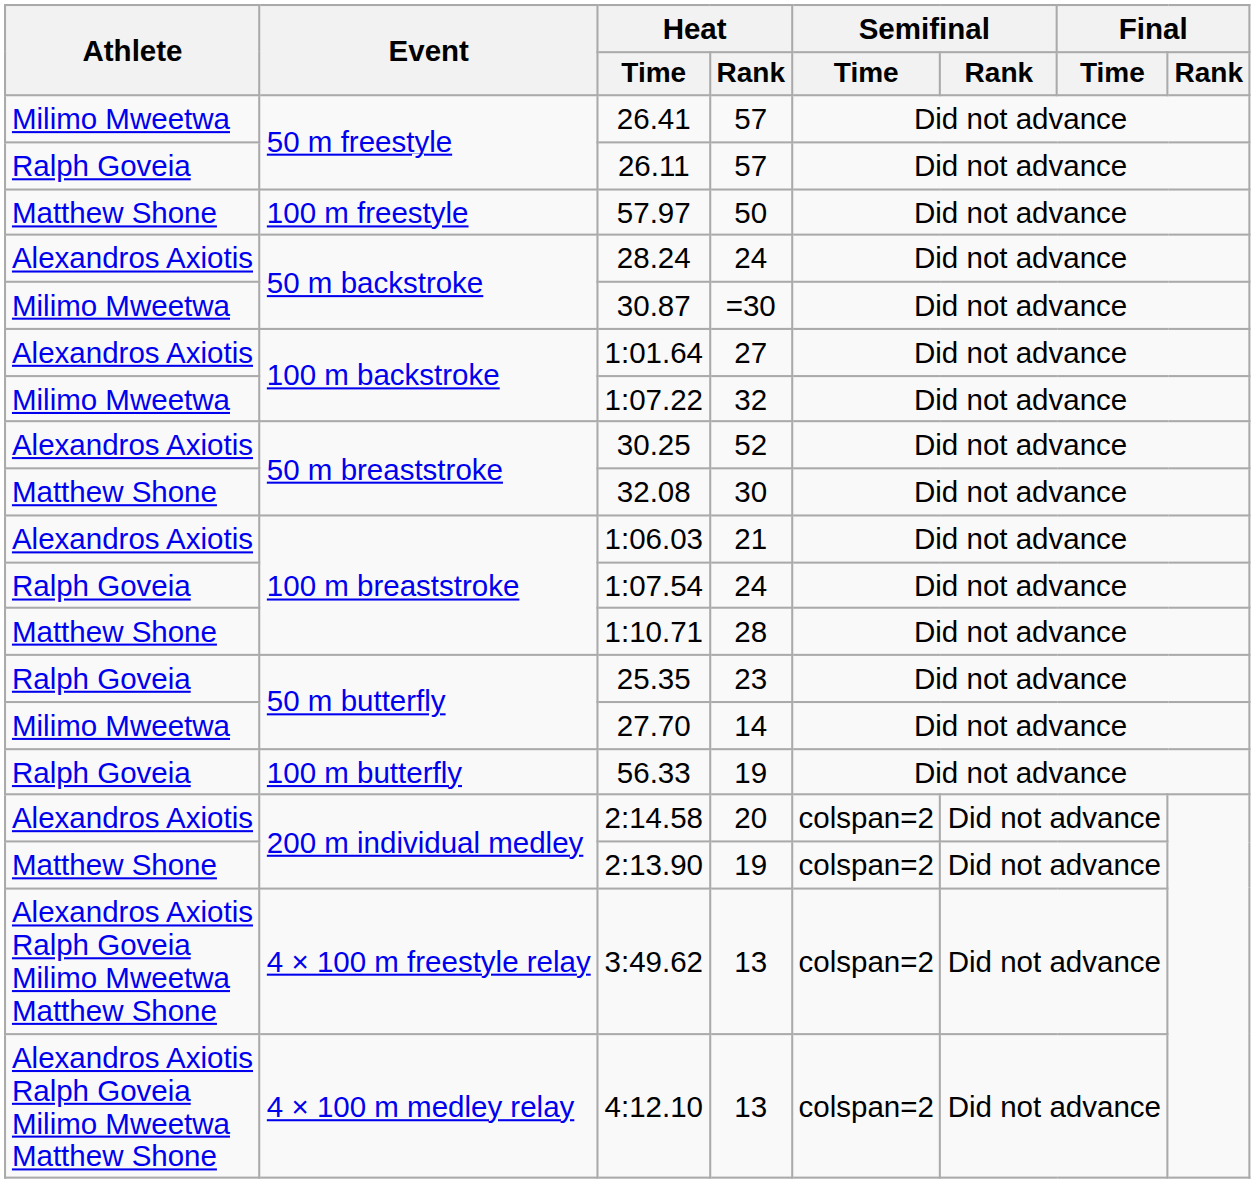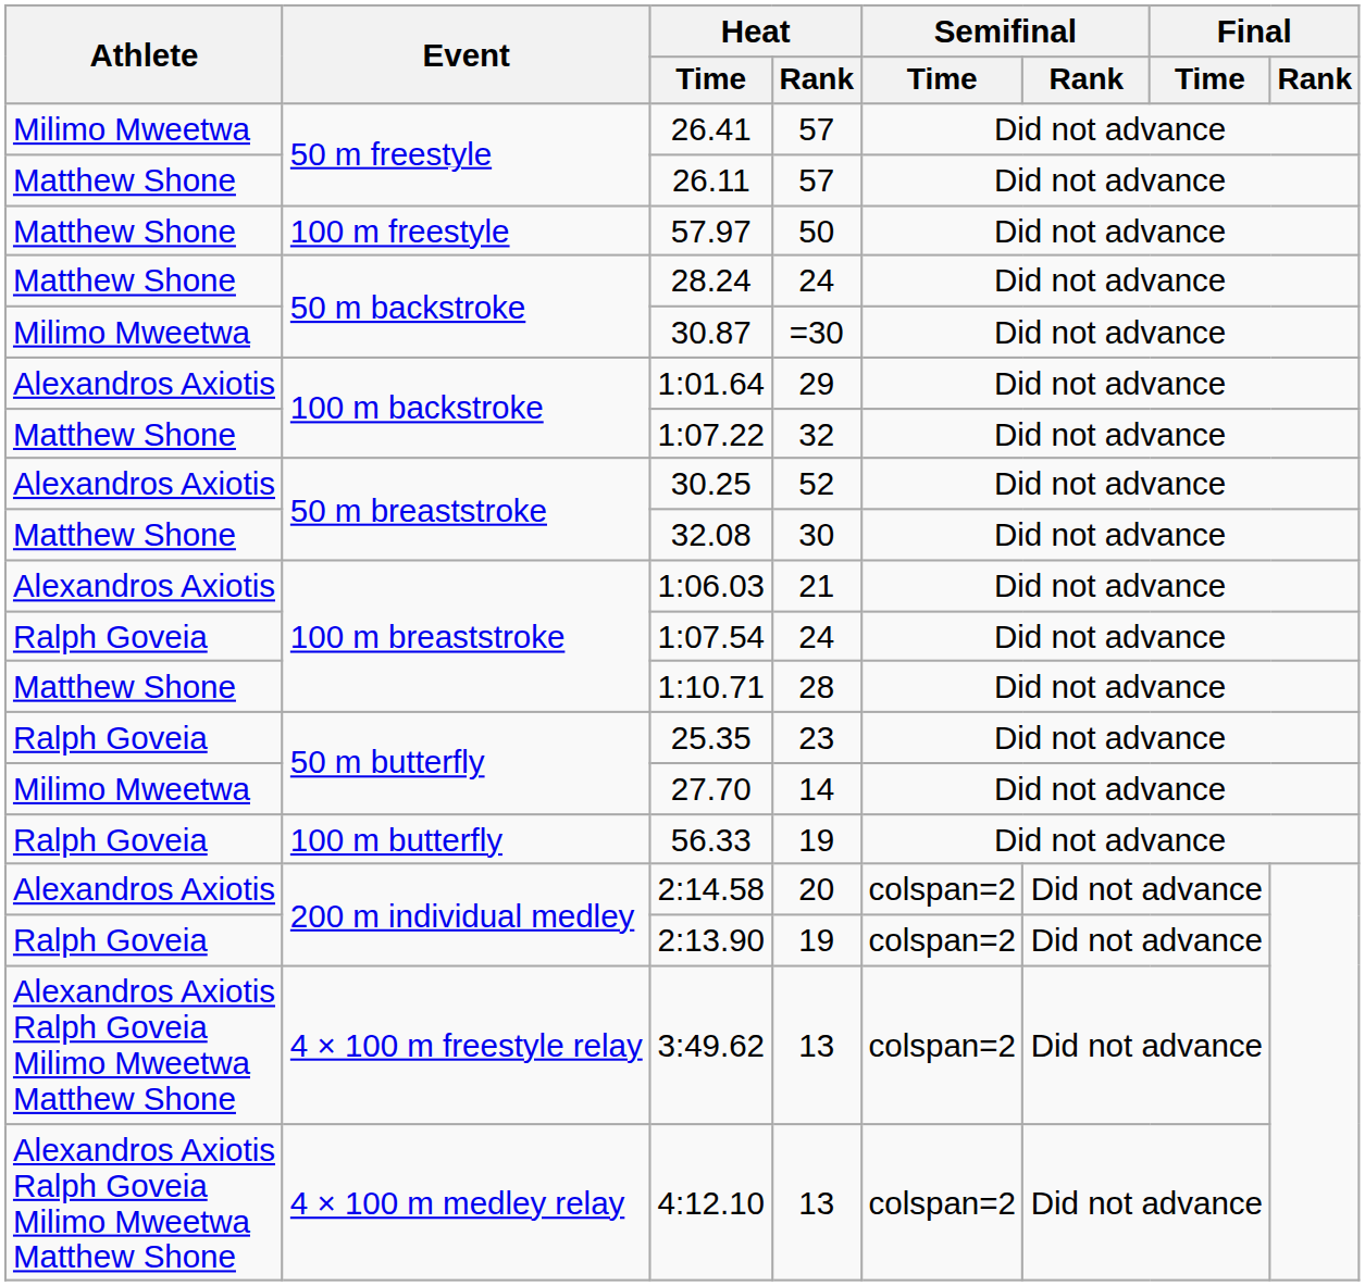26.11 | Athlete: Ralph Goveia -> Matthew Shone
28.24 | Athlete: Alexandros Axiotis -> Matthew Shone
1:01.64 | Heat / Rank: 27 -> 29
1:07.22 | Athlete: Milimo Mweetwa -> Matthew Shone
2:13.90 | Athlete: Matthew Shone -> Ralph Goveia
